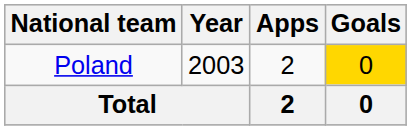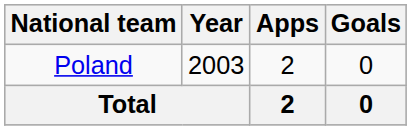Poland | Goals: gold background -> no background
